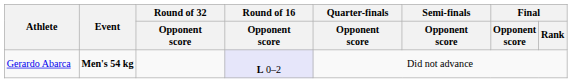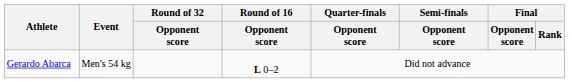Gerardo Abarca | Event: bold -> normal
Gerardo Abarca | Round of 16 / Opponent score: lavender background -> no background
